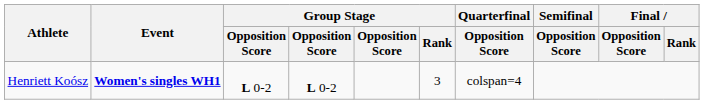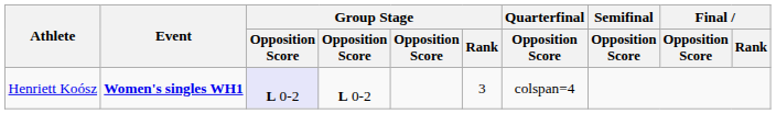Henriett Koósz | column 3: no background -> lavender background
